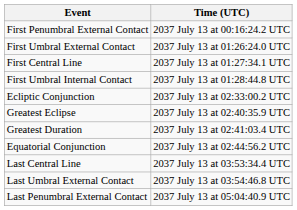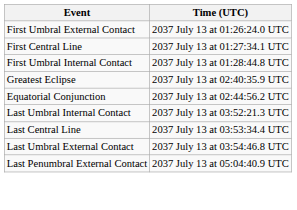- row: First Penumbral External Contact | 2037 July 13 at 00:16:24.2 UTC
- row: Ecliptic Conjunction | 2037 July 13 at 02:33:00.2 UTC
- row: Greatest Duration | 2037 July 13 at 02:41:03.4 UTC
+ row: Last Umbral Internal Contact | 2037 July 13 at 03:52:21.3 UTC
